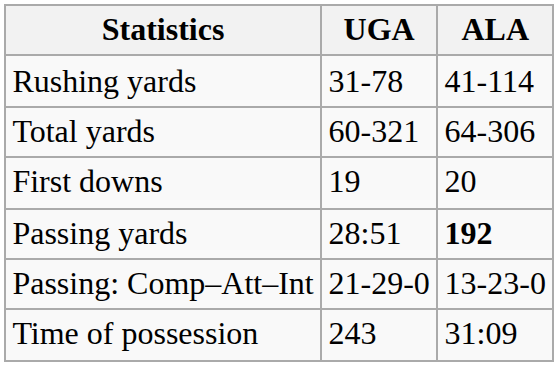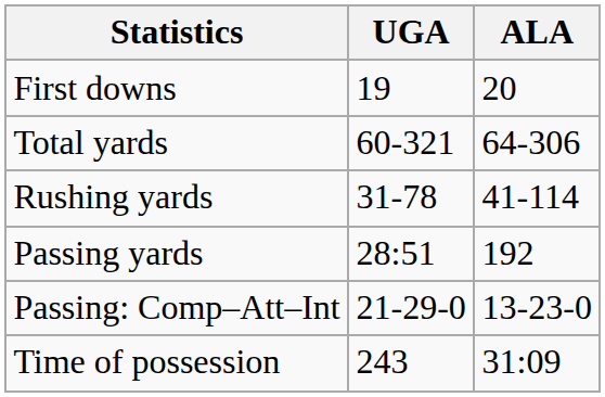rows swapped: First downs <-> Rushing yards
Passing yards | ALA: bold -> normal
